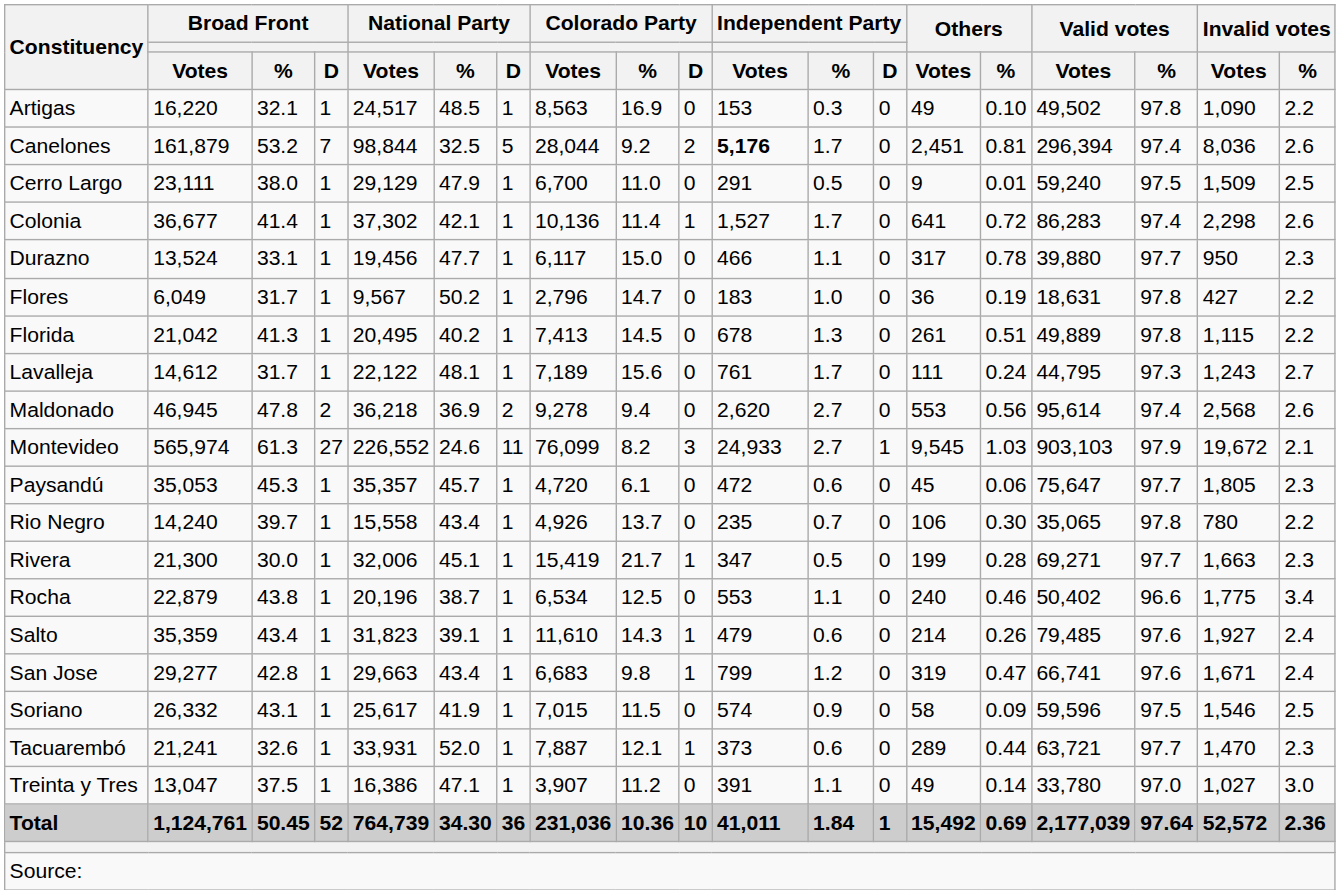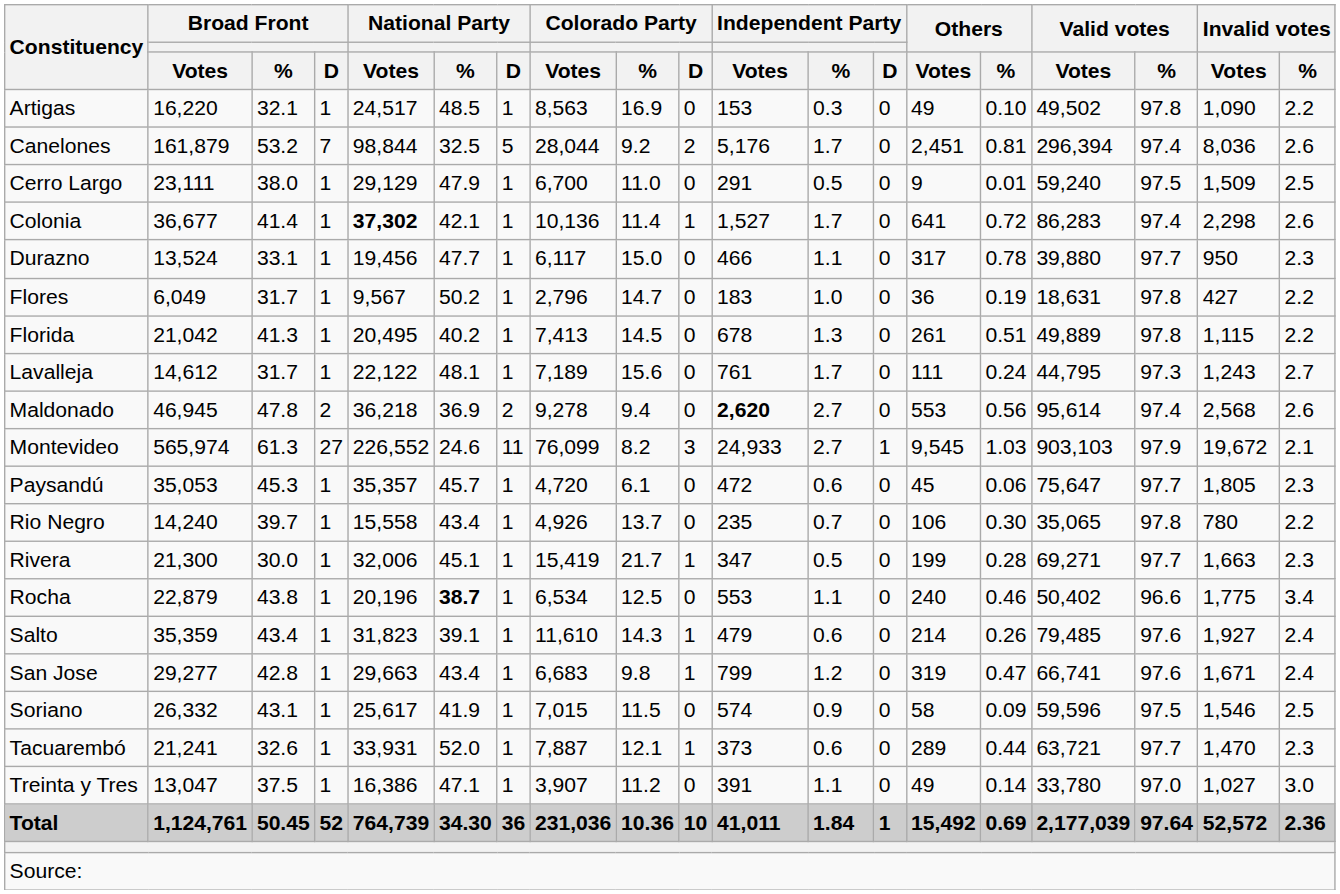Canelones | Independent Party / Votes: bold -> normal
Colonia | National Party / Votes: normal -> bold
Maldonado | Independent Party / Votes: normal -> bold
Rocha | National Party / %: normal -> bold
